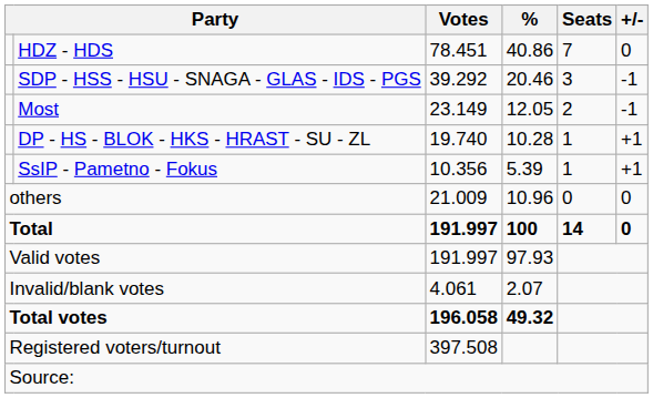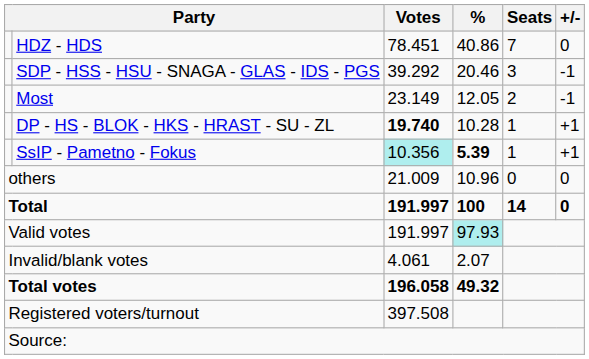DP - HS - BLOK - HKS - HRAST - SU - ZL | Votes: normal -> bold
SsIP - Pametno - Fokus | Votes: no background -> paleturquoise background
SsIP - Pametno - Fokus | %: normal -> bold
Valid votes | %: no background -> paleturquoise background
